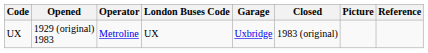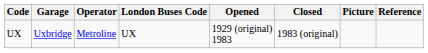columns swapped: Garage <-> Opened
